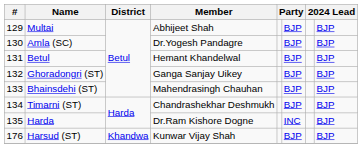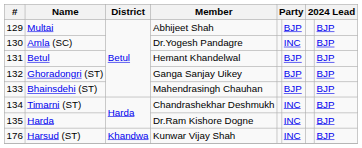Amla (SC) | column 6: BJP -> INC
Timarni (ST) | column 6: BJP -> INC
Harsud (ST) | column 6: BJP -> INC
